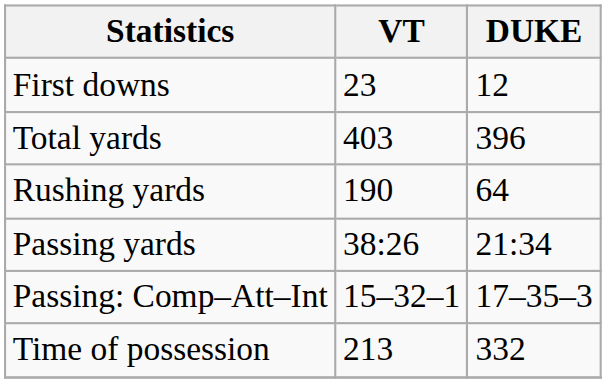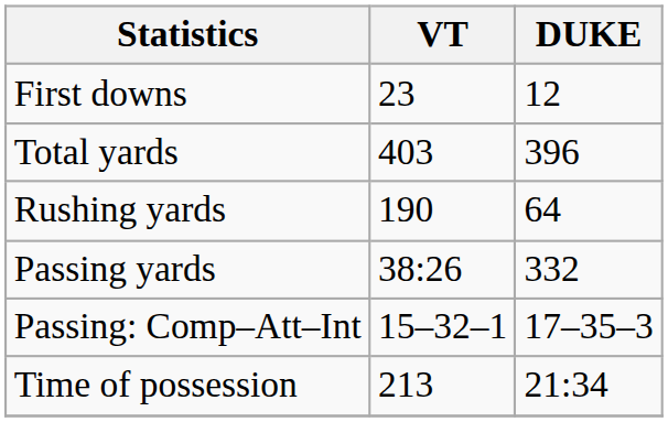Passing yards | DUKE: 21:34 -> 332
Time of possession | DUKE: 332 -> 21:34
